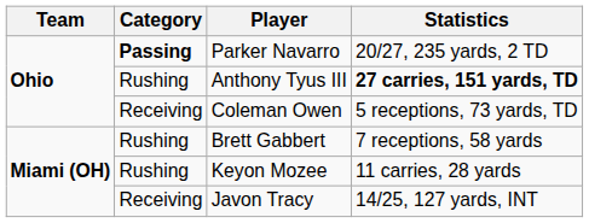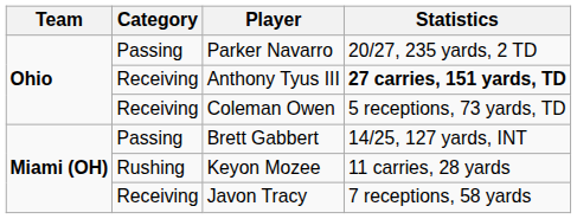Parker Navarro | Category: bold -> normal
Anthony Tyus III | Category: Rushing -> Receiving
Brett Gabbert | Category: Rushing -> Passing
Brett Gabbert | Statistics: 7 receptions, 58 yards -> 14/25, 127 yards, INT
Javon Tracy | Statistics: 14/25, 127 yards, INT -> 7 receptions, 58 yards
